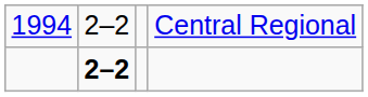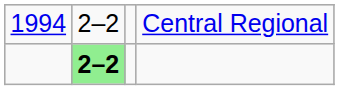row 2 | column 2: no background -> lightgreen background
